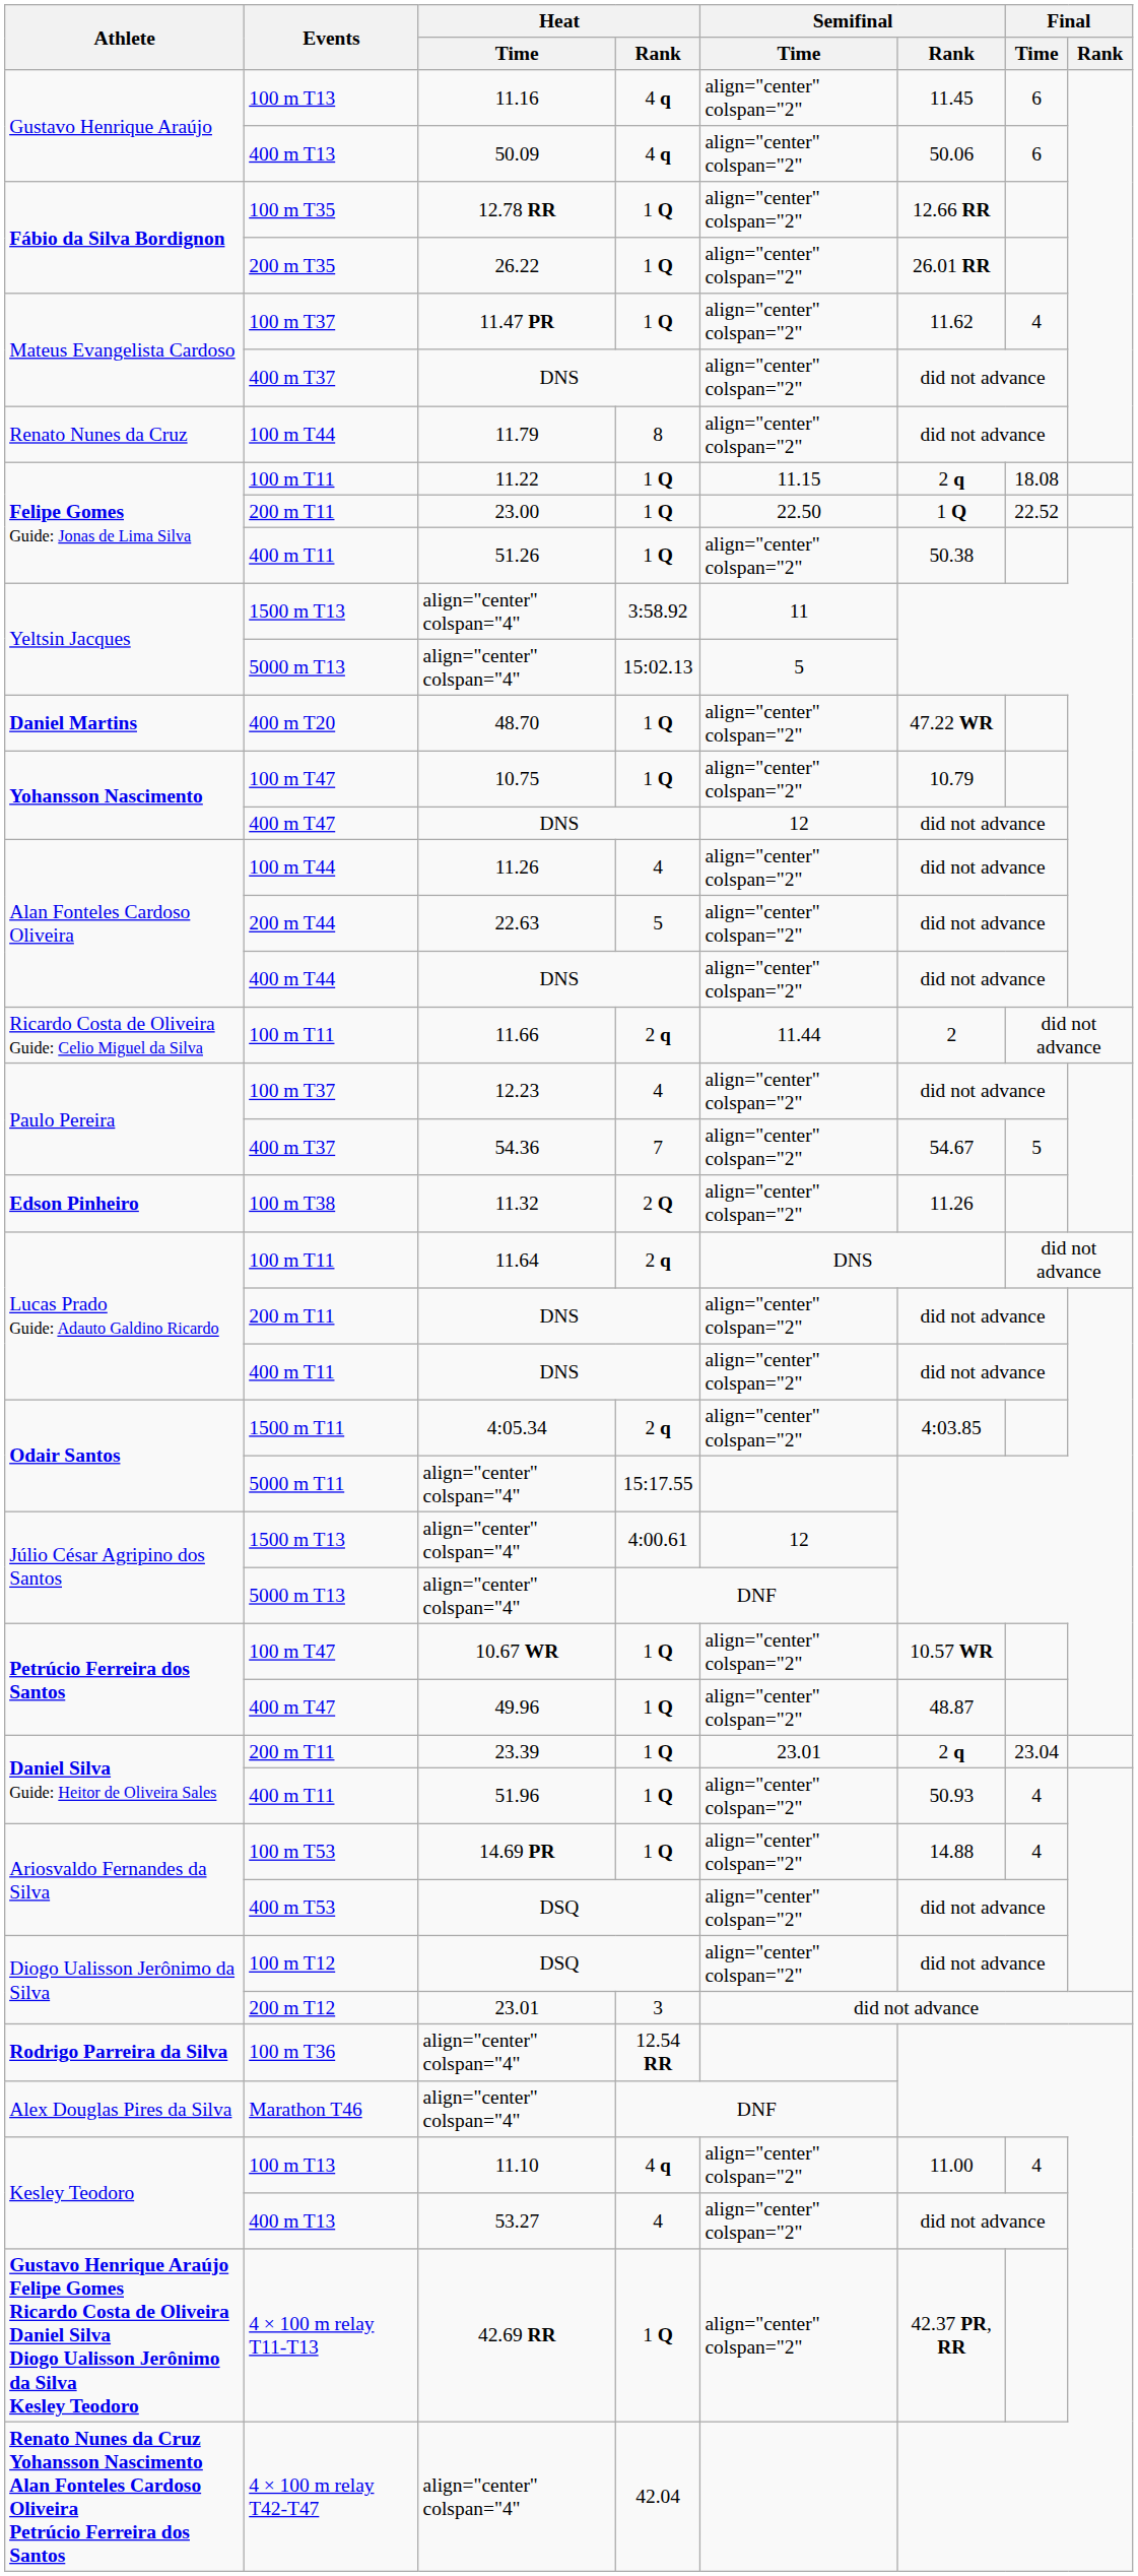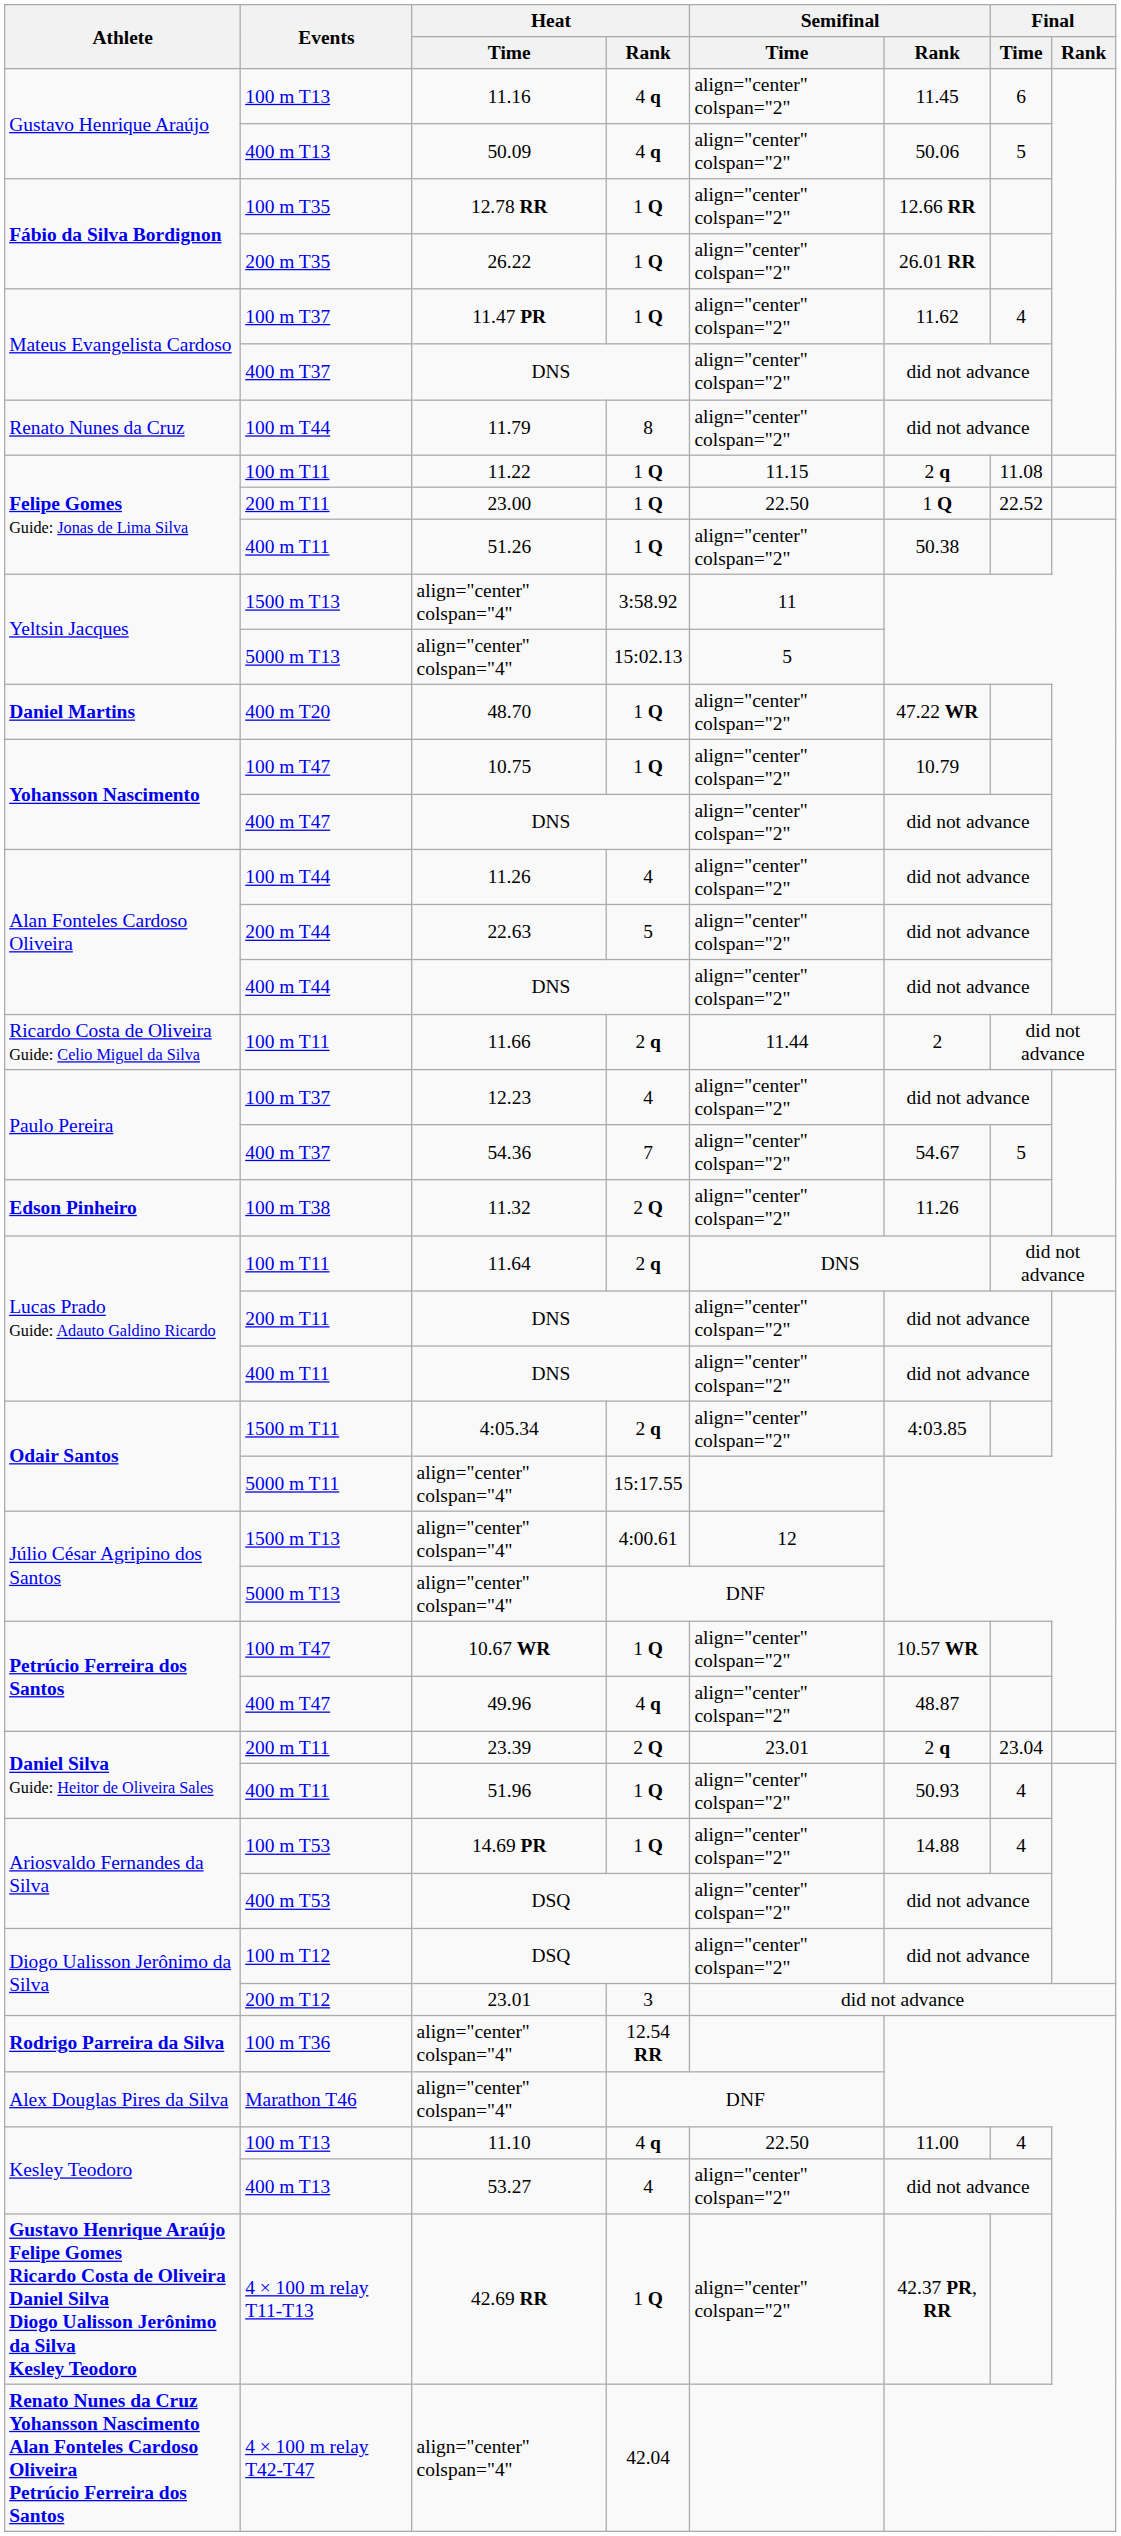50.09 | Final / Time: 6 -> 5
11.22 | Final / Time: 18.08 -> 11.08
400 m T47 / DNS | Semifinal / Time: 12 -> align="center" colspan="2"
49.96 | Heat / Rank: 1 Q -> 4 q
23.39 | Heat / Rank: 1 Q -> 2 Q
11.10 | Semifinal / Time: align="center" colspan="2" -> 22.50
